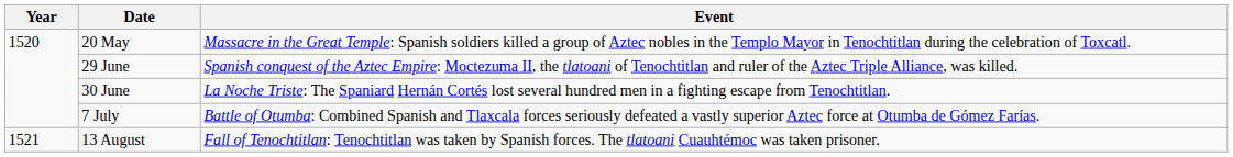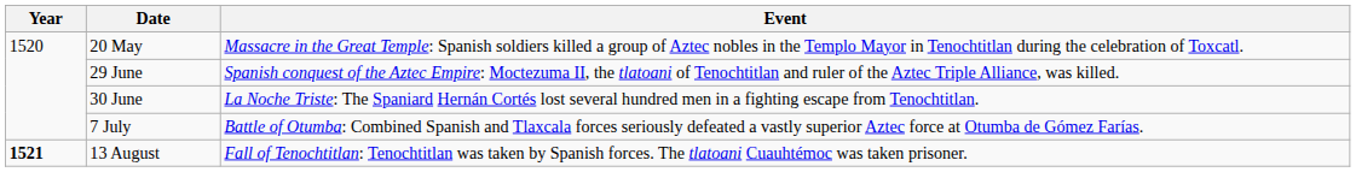13 August | Year: normal -> bold
